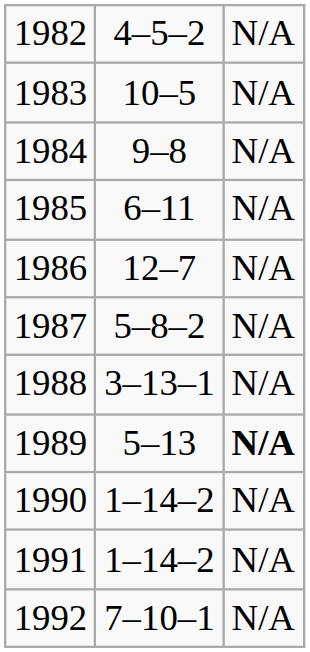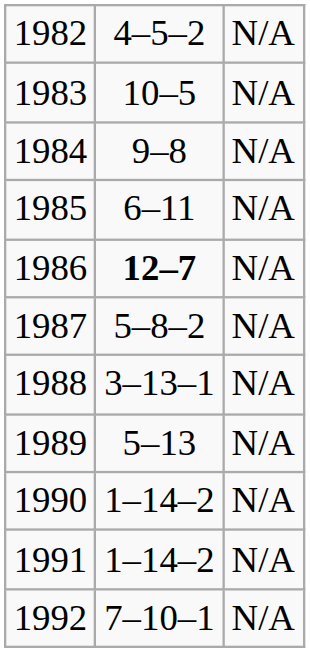1986 | column 2: normal -> bold
1989 | column 3: bold -> normal
